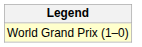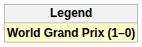row 2 | column 1: normal -> bold
